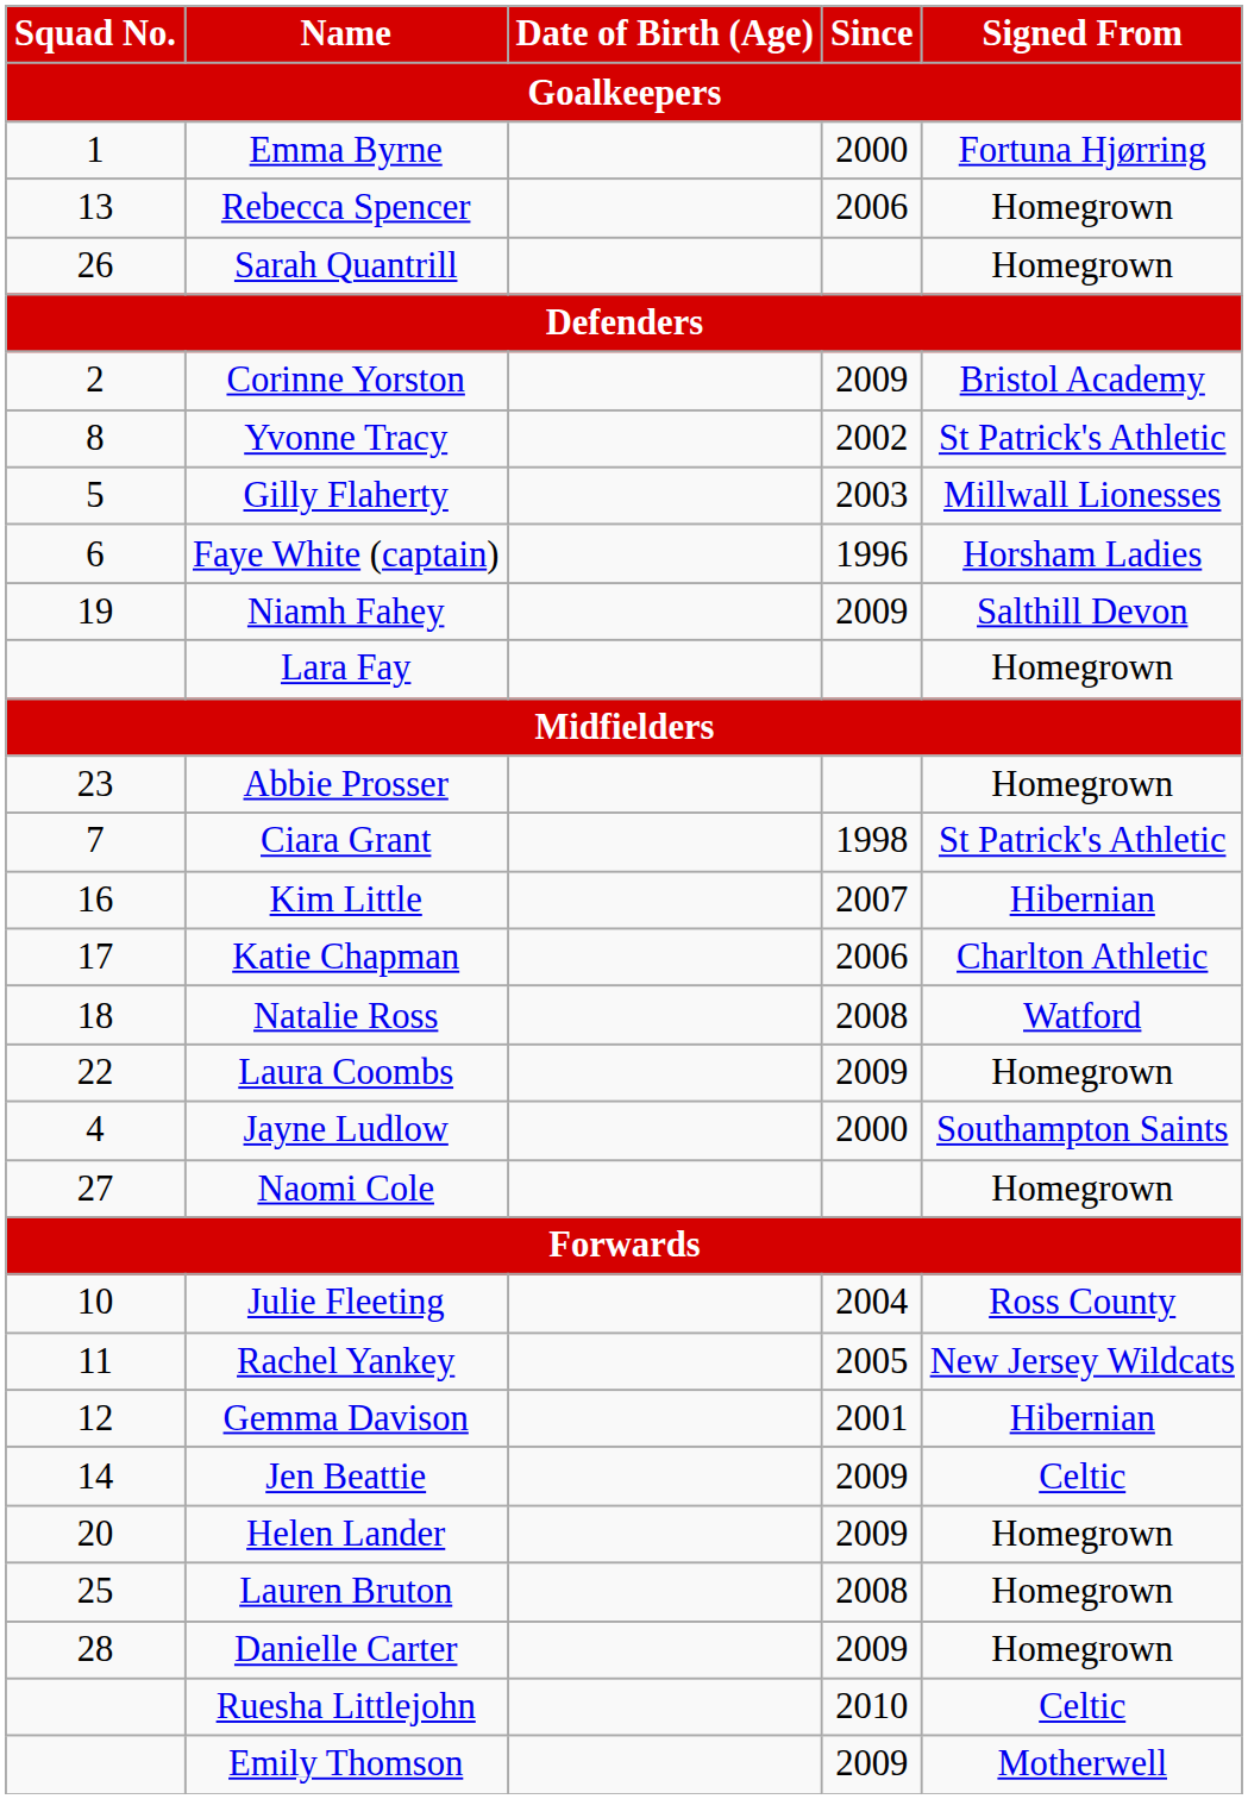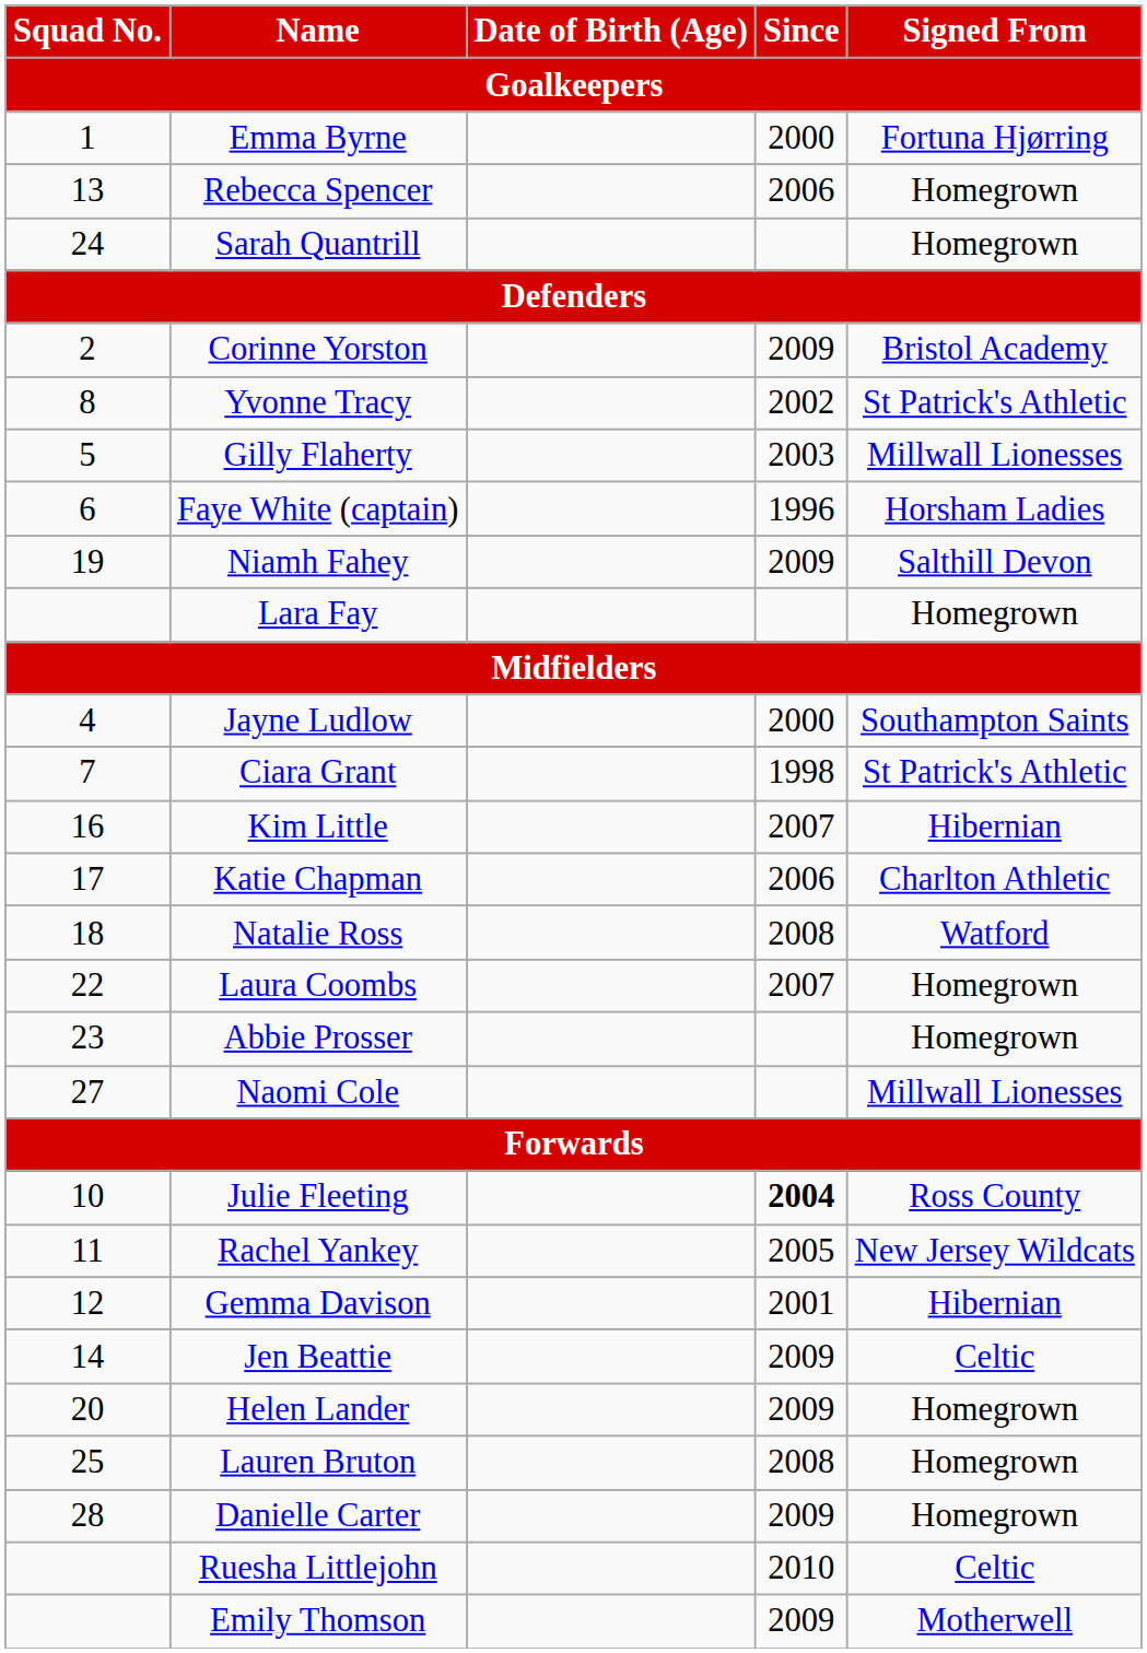Sarah Quantrill | Squad No.: 26 -> 24
rows swapped: Jayne Ludlow <-> Abbie Prosser
Laura Coombs | Since: 2009 -> 2007
Naomi Cole | Signed From: Homegrown -> Millwall Lionesses
Julie Fleeting | Since: normal -> bold
